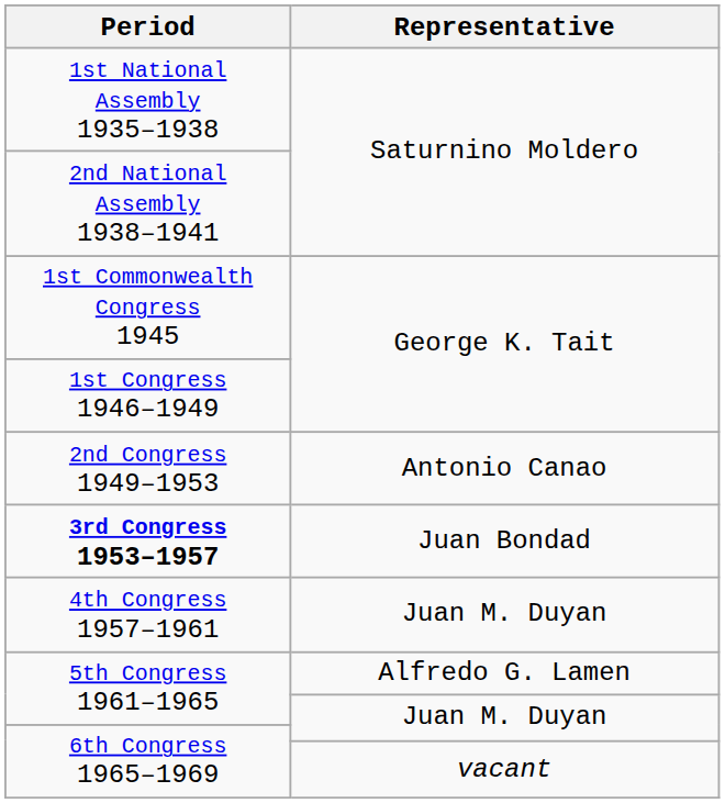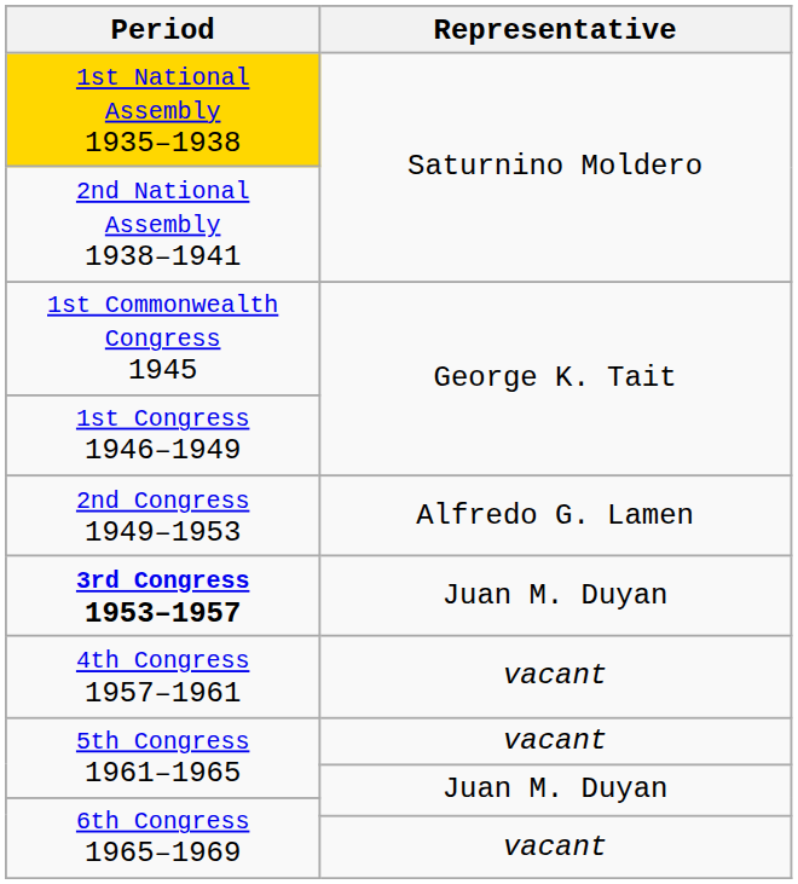row 2 | Period: no background -> gold background
row 6 | Representative: Antonio Canao -> Alfredo G. Lamen
row 7 | Representative: Juan Bondad -> Juan M. Duyan
row 8 | Representative: Juan M. Duyan -> vacant
row 9 | Representative: Alfredo G. Lamen -> vacant
